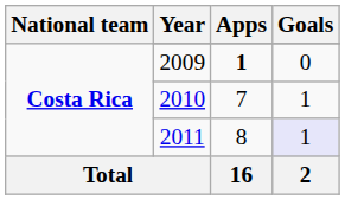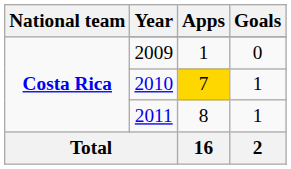2009 | Apps: bold -> normal
2010 | Apps: no background -> gold background
2011 | Goals: lavender background -> no background
